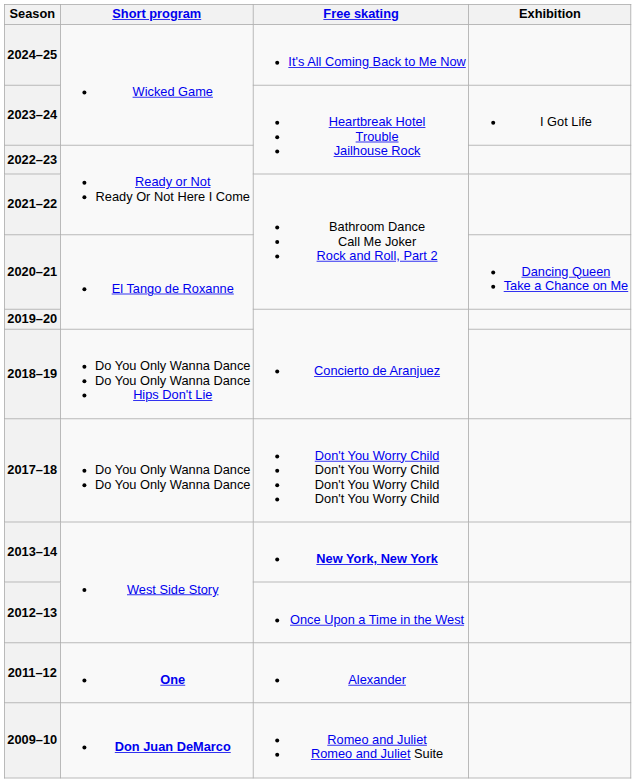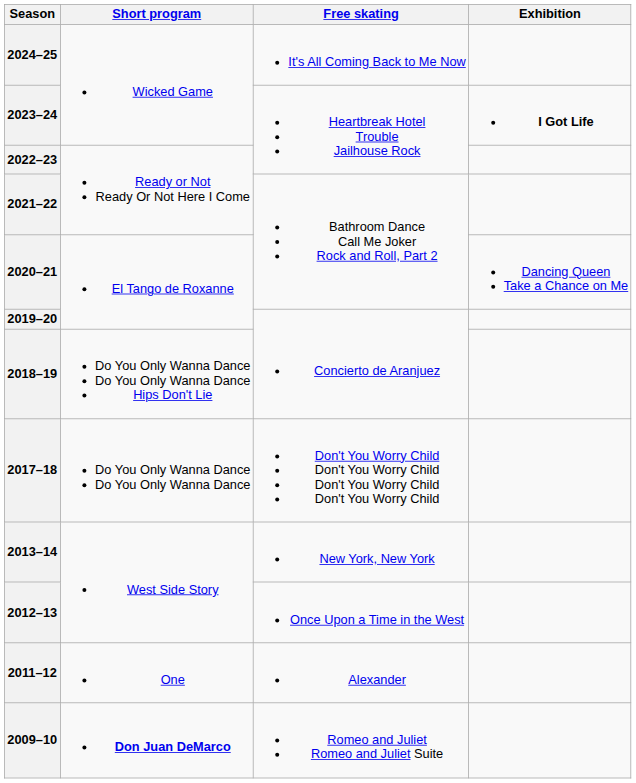2023–24 | Exhibition: normal -> bold
2013–14 | Free skating: bold -> normal
2011–12 | Short program: bold -> normal
